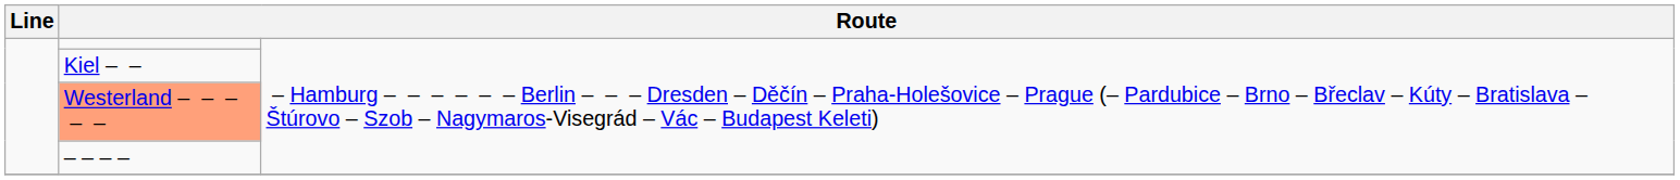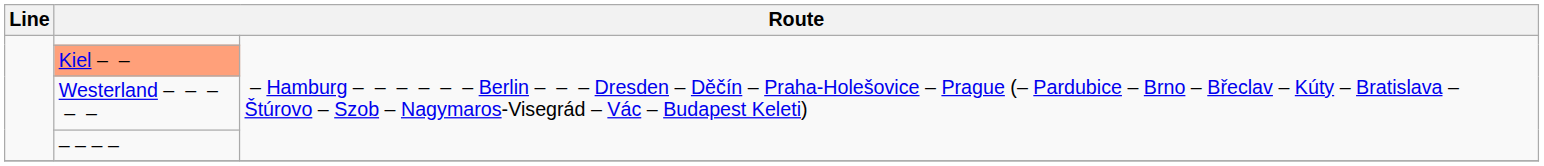Kiel – – | column 2: no background -> lightsalmon background
Westerland – – – – – | column 2: lightsalmon background -> no background
